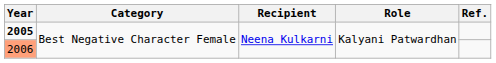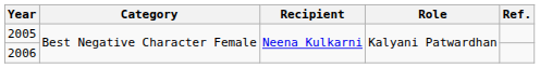2005 | Year: bold -> normal
2006 | Year: lightsalmon background -> no background
